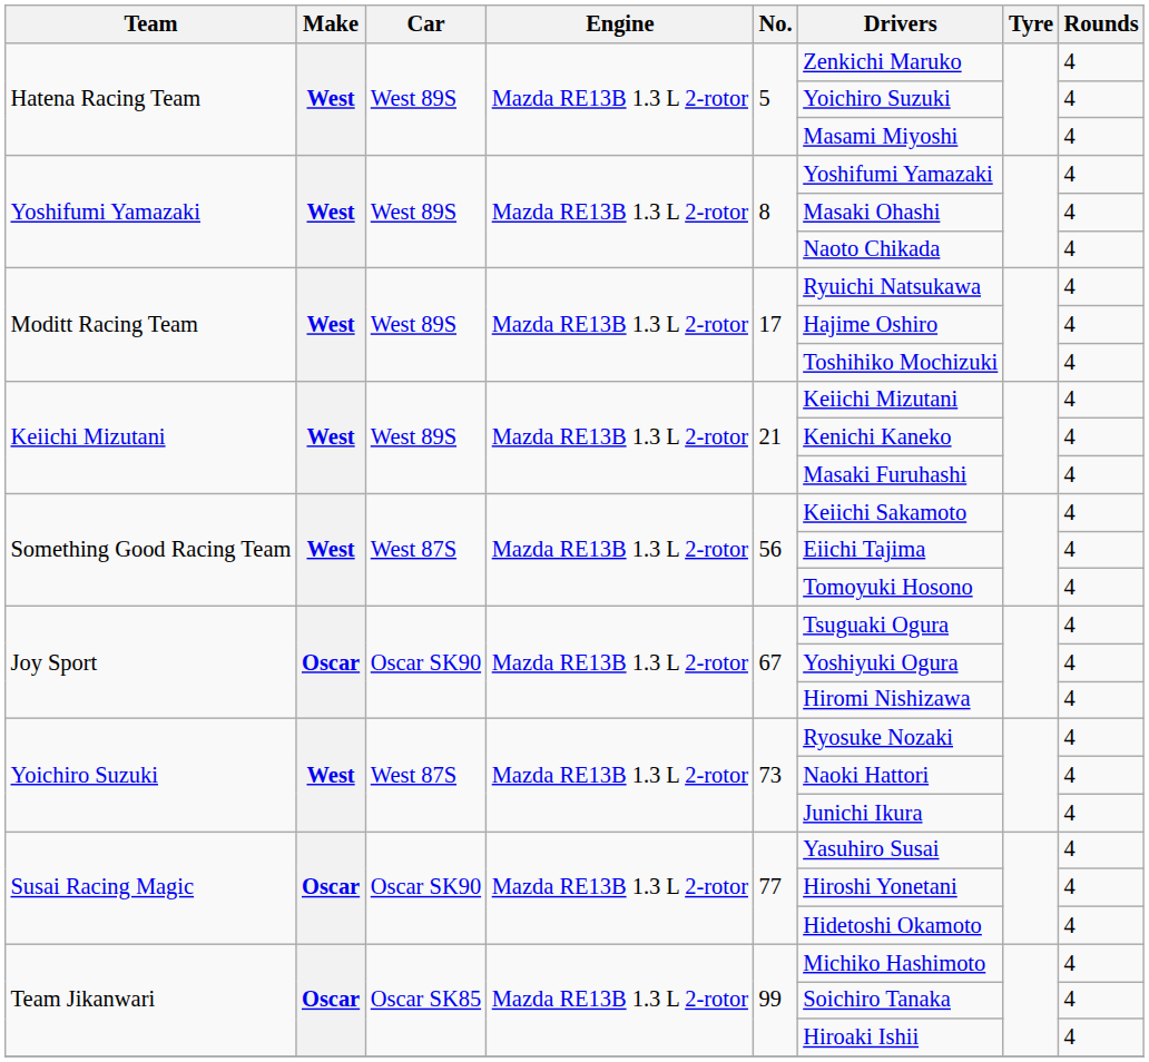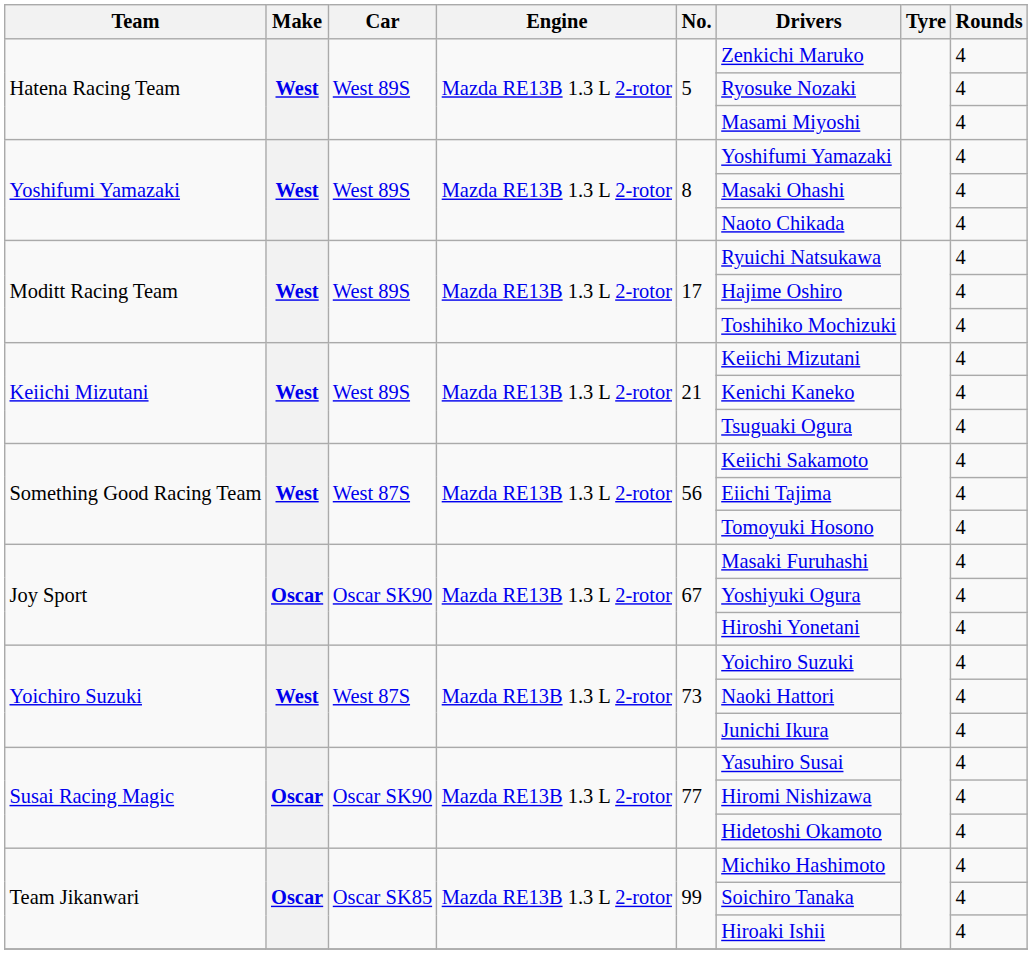row 3 | Drivers: Yoichiro Suzuki -> Ryosuke Nozaki
row 13 | Drivers: Masaki Furuhashi -> Tsuguaki Ogura
row 17 | Drivers: Tsuguaki Ogura -> Masaki Furuhashi
row 19 | Drivers: Hiromi Nishizawa -> Hiroshi Yonetani
row 20 | Drivers: Ryosuke Nozaki -> Yoichiro Suzuki
row 24 | Drivers: Hiroshi Yonetani -> Hiromi Nishizawa
